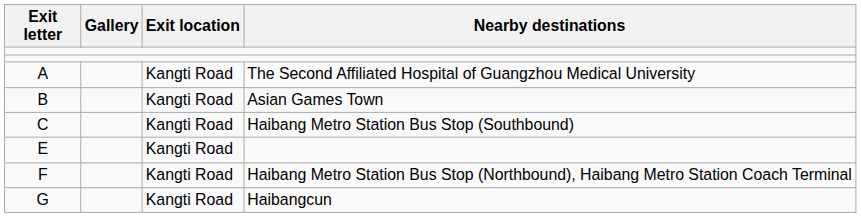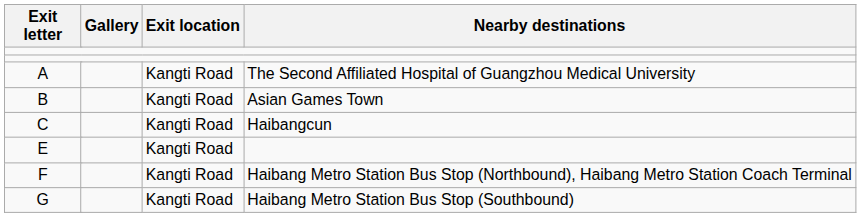C | Nearby destinations: Haibang Metro Station Bus Stop (Southbound) -> Haibangcun
G | Nearby destinations: Haibangcun -> Haibang Metro Station Bus Stop (Southbound)
